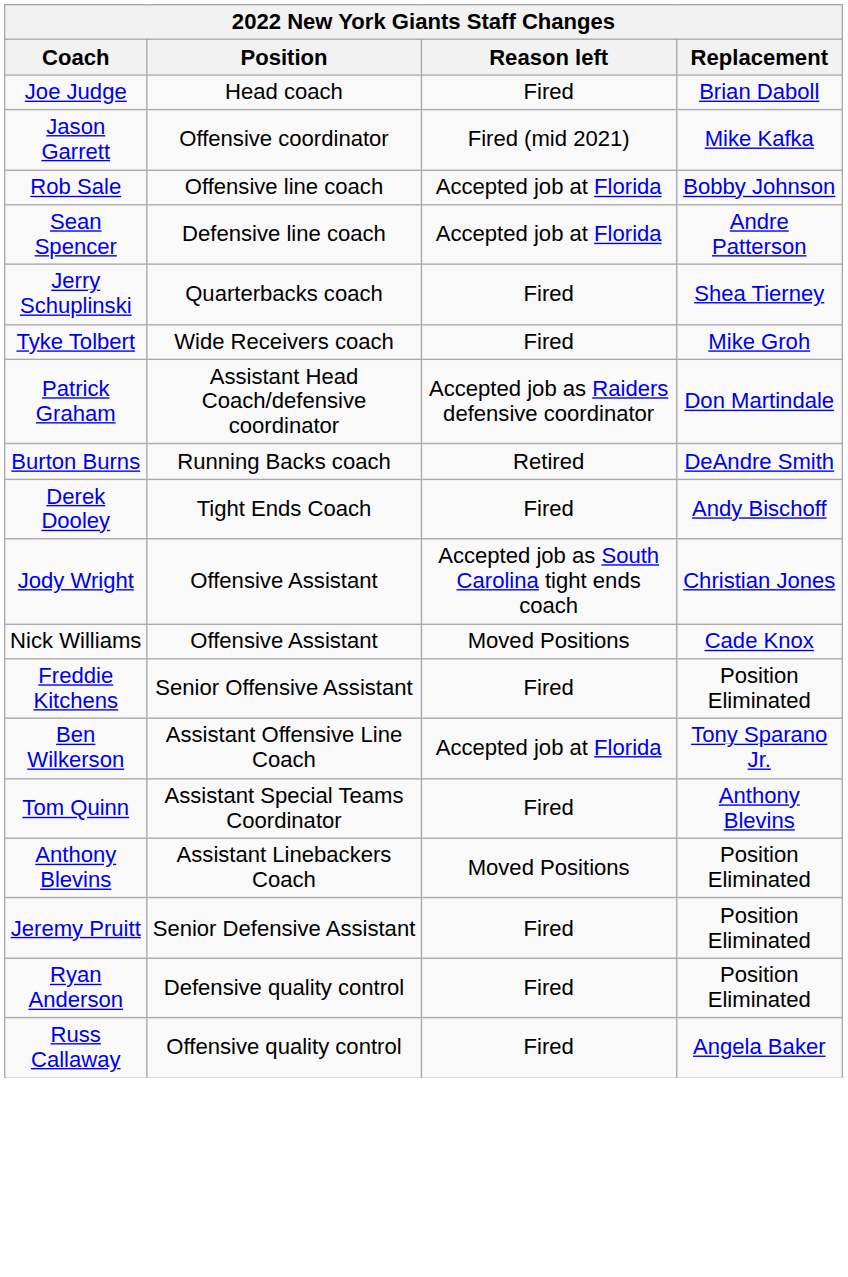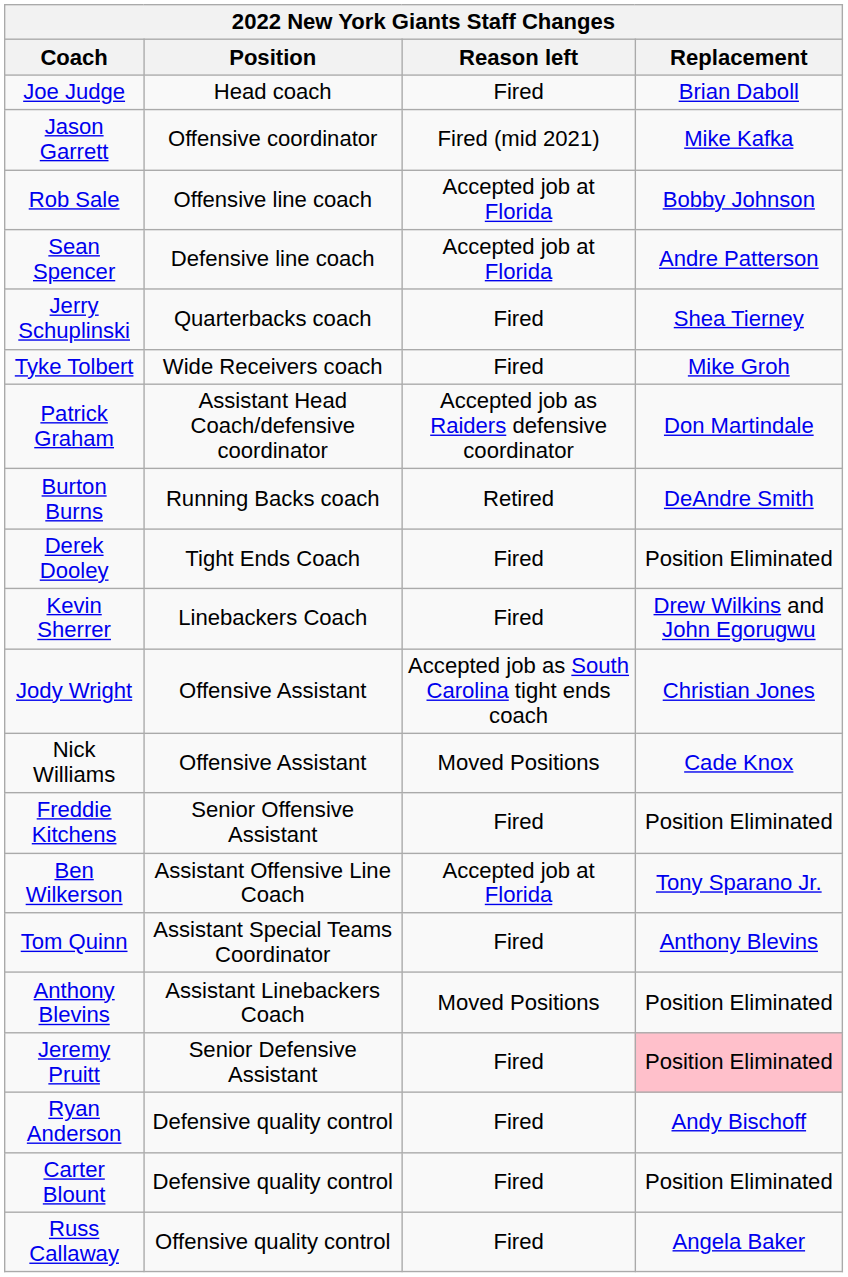Derek Dooley | Replacement: Andy Bischoff -> Position Eliminated
+ row: Kevin Sherrer | Linebackers Coach | Fired | Drew Wilkins and John Egorugwu
Jeremy Pruitt | Replacement: no background -> pink background
Ryan Anderson | Replacement: Position Eliminated -> Andy Bischoff
+ row: Carter Blount | Defensive quality control | Fired | Position Eliminated
